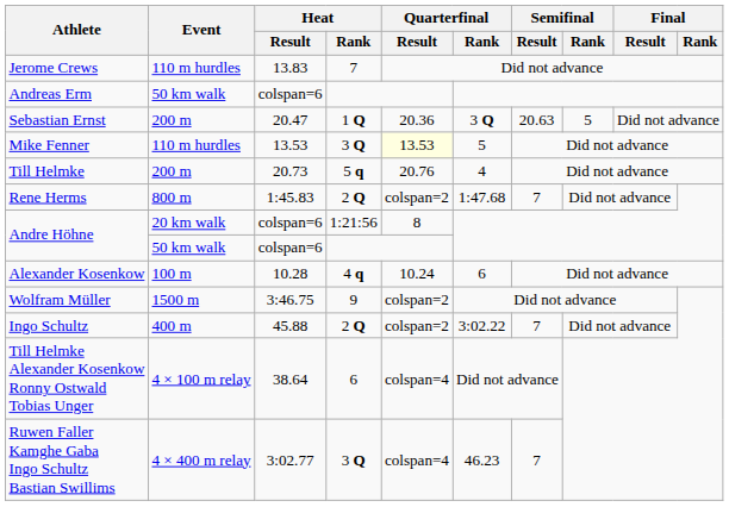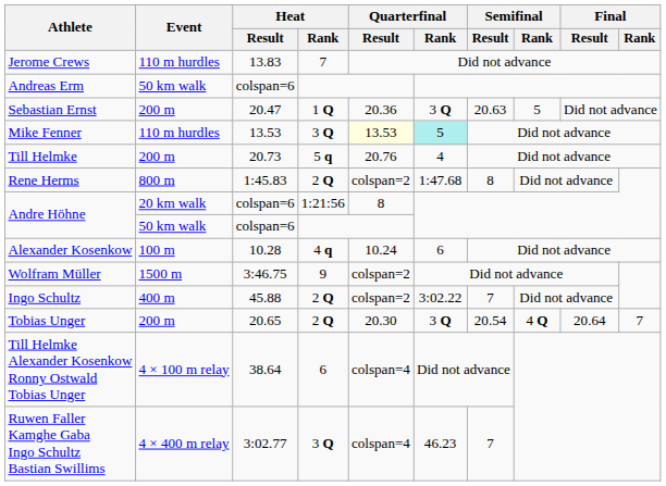Mike Fenner | Quarterfinal / Rank: no background -> paleturquoise background
Rene Herms | Semifinal / Result: 7 -> 8
+ row: Tobias Unger | 200 m | 20.65 | 2 Q | 20.30 | 3 Q | 20.54 | 4 Q | 20.64 | 7
